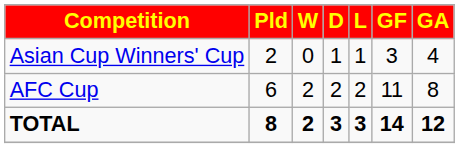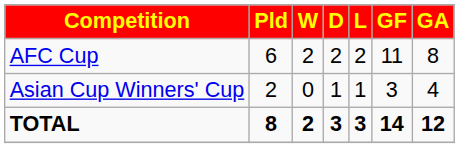rows swapped: AFC Cup <-> Asian Cup Winners' Cup
